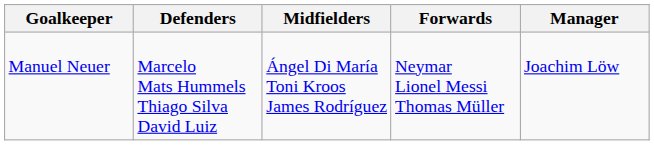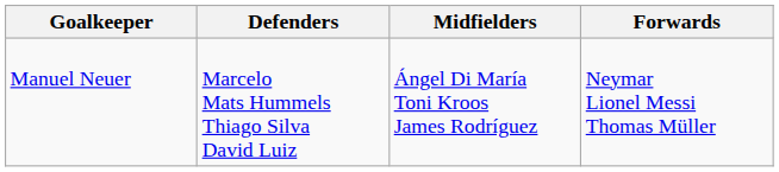- column: Manager | Joachim Löw
